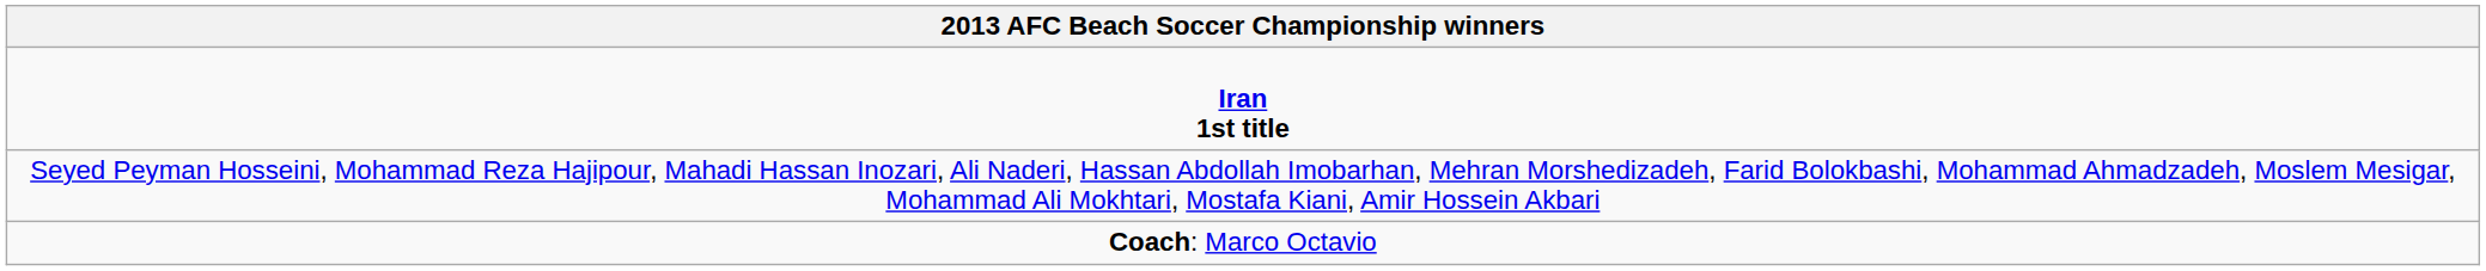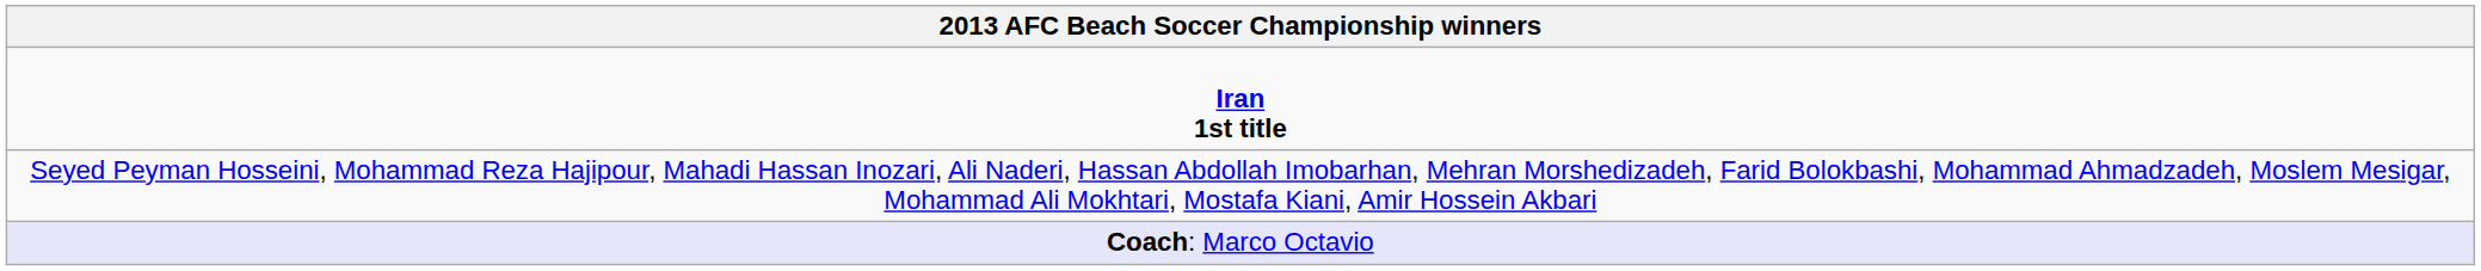row 4 | column 1: no background -> lavender background
